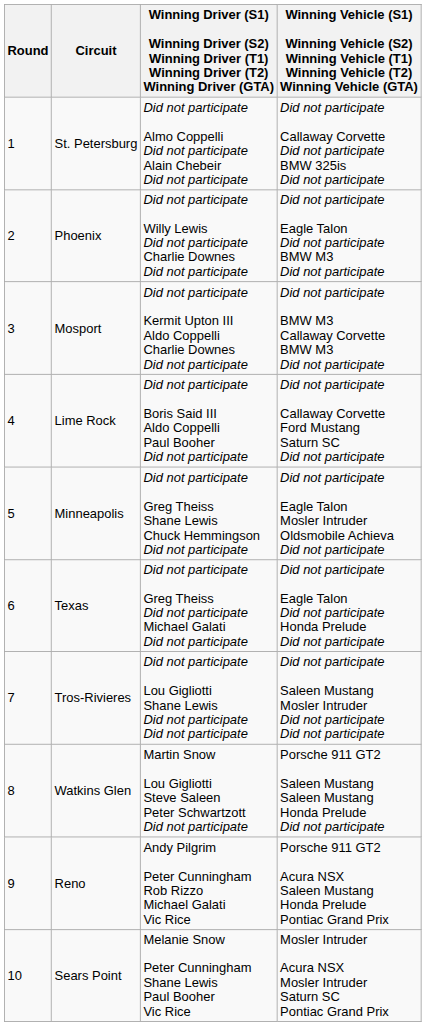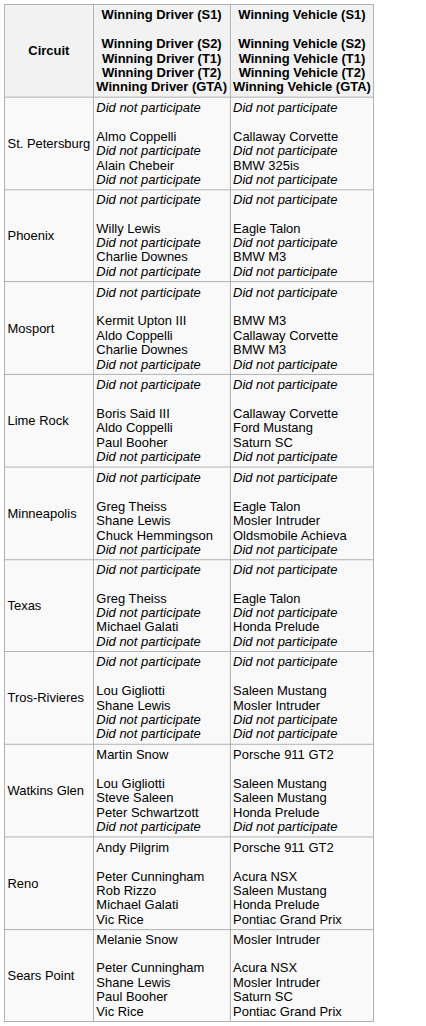- column: Round | 1 | 2 | 3 | 4 | 5 | 6 | 7 | 8 | 9 | 10
